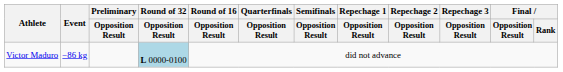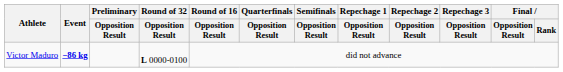Victor Maduro | Event: normal -> bold
Victor Maduro | Round of 32 / Opposition Result: lightblue background -> no background
